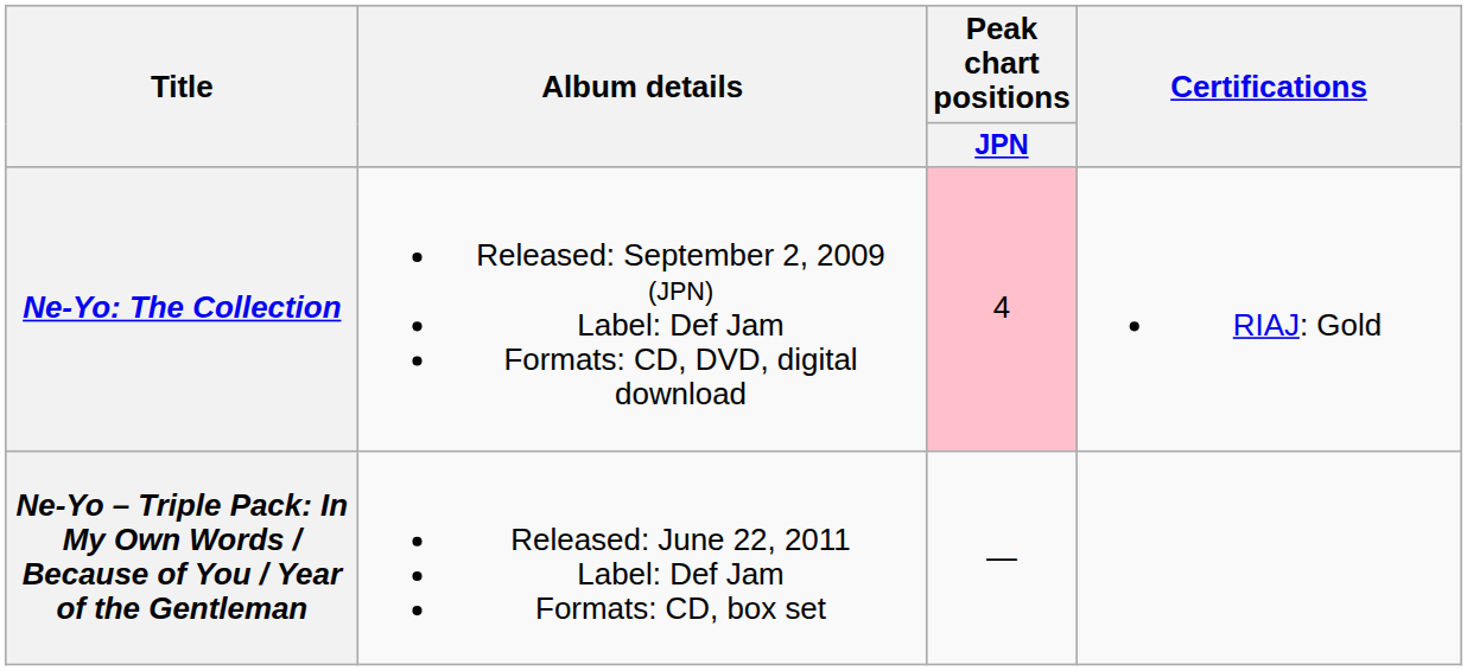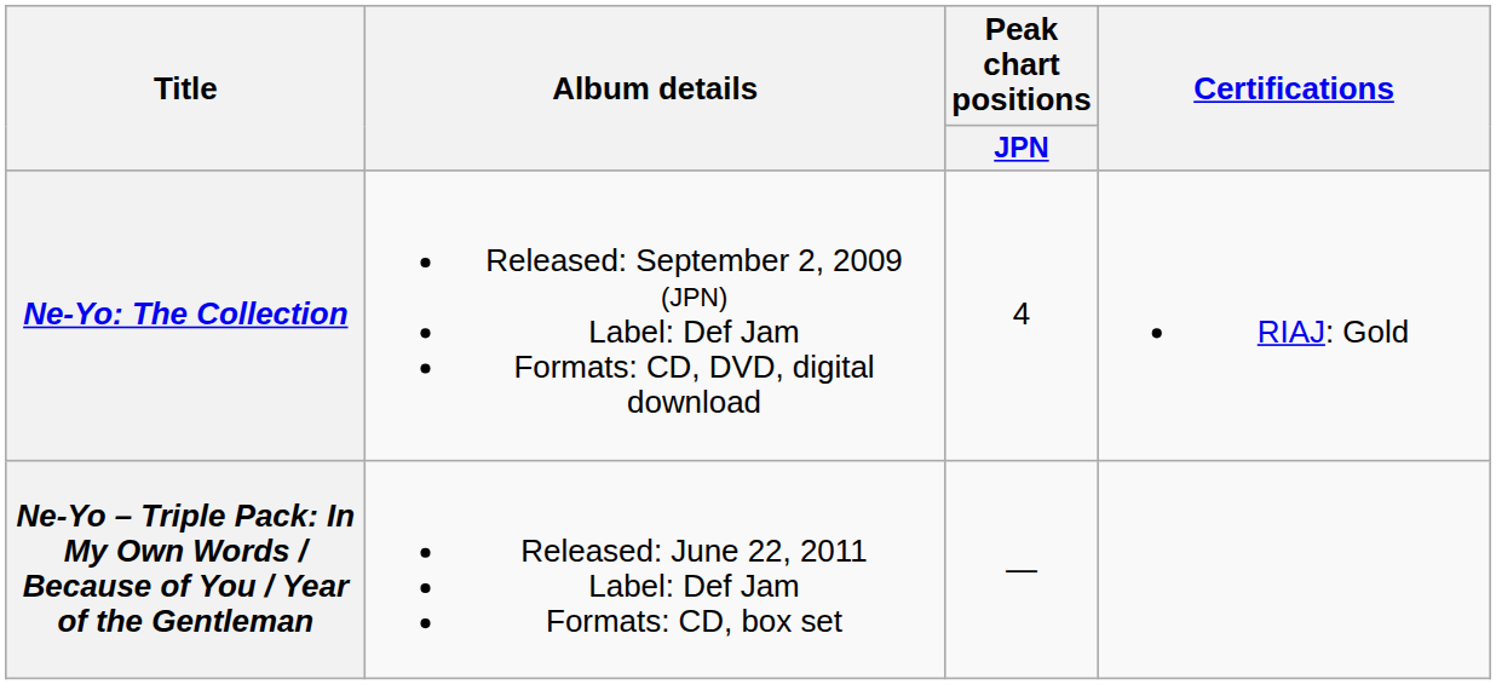Ne-Yo: The Collection | Peak chart positions / JPN: pink background -> no background
